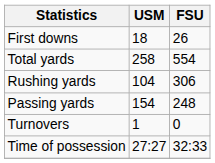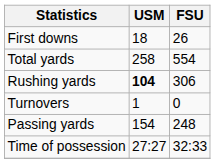Rushing yards | USM: normal -> bold
rows swapped: Passing yards <-> Turnovers
